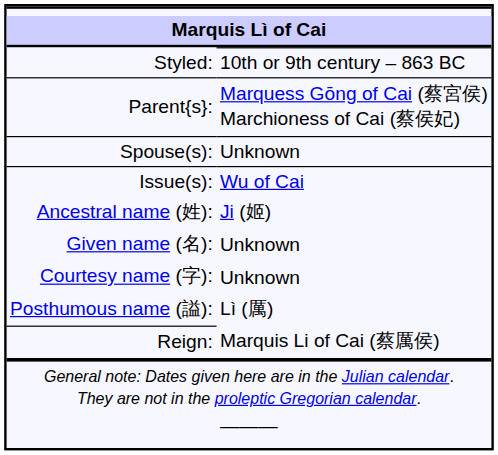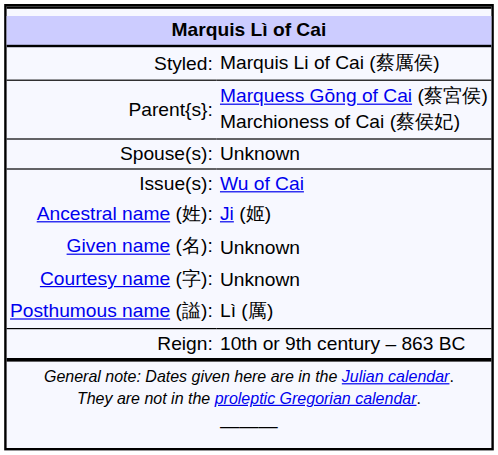row 2 | column 2: 10th or 9th century – 863 BC -> Marquis Li of Cai (蔡厲侯)
row 10 | column 2: Marquis Li of Cai (蔡厲侯) -> 10th or 9th century – 863 BC
